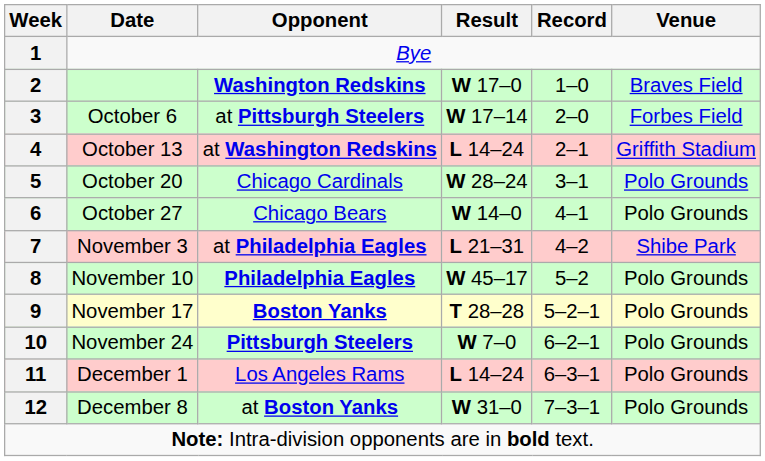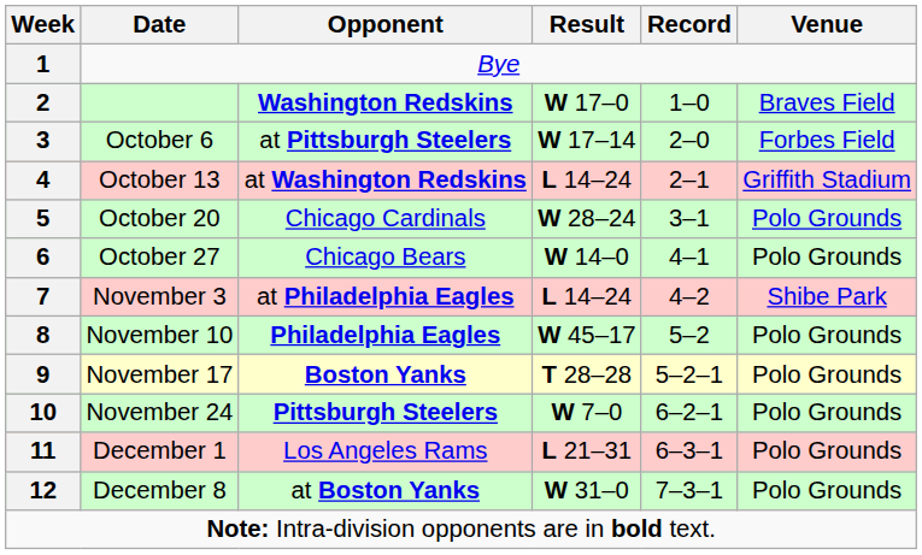7 | Result: L 21–31 -> L 14–24
11 | Result: L 14–24 -> L 21–31
